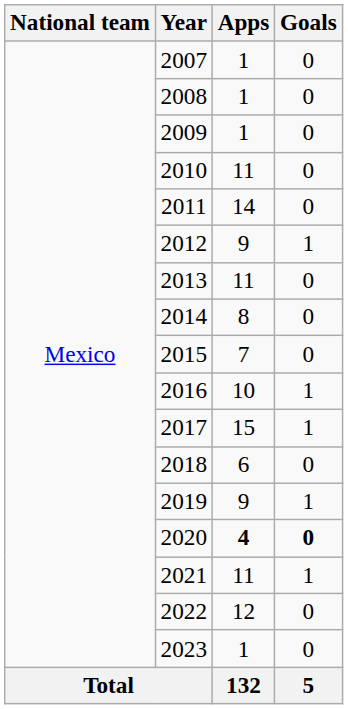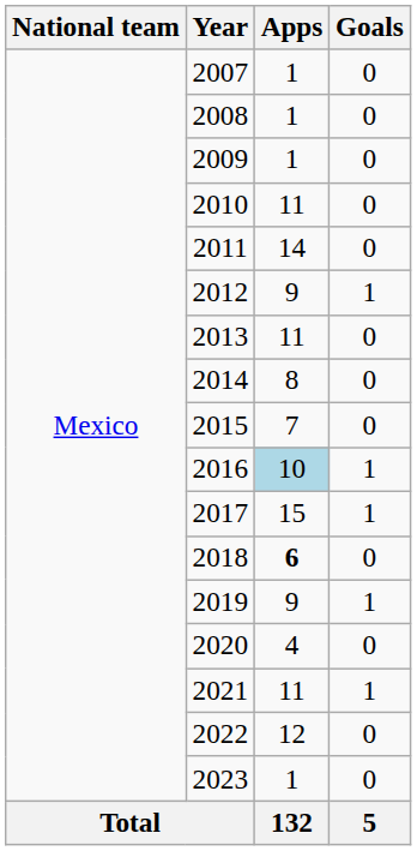2016 | Apps: no background -> lightblue background
2018 | Apps: normal -> bold
2020 | Apps: bold -> normal
2020 | Goals: bold -> normal
